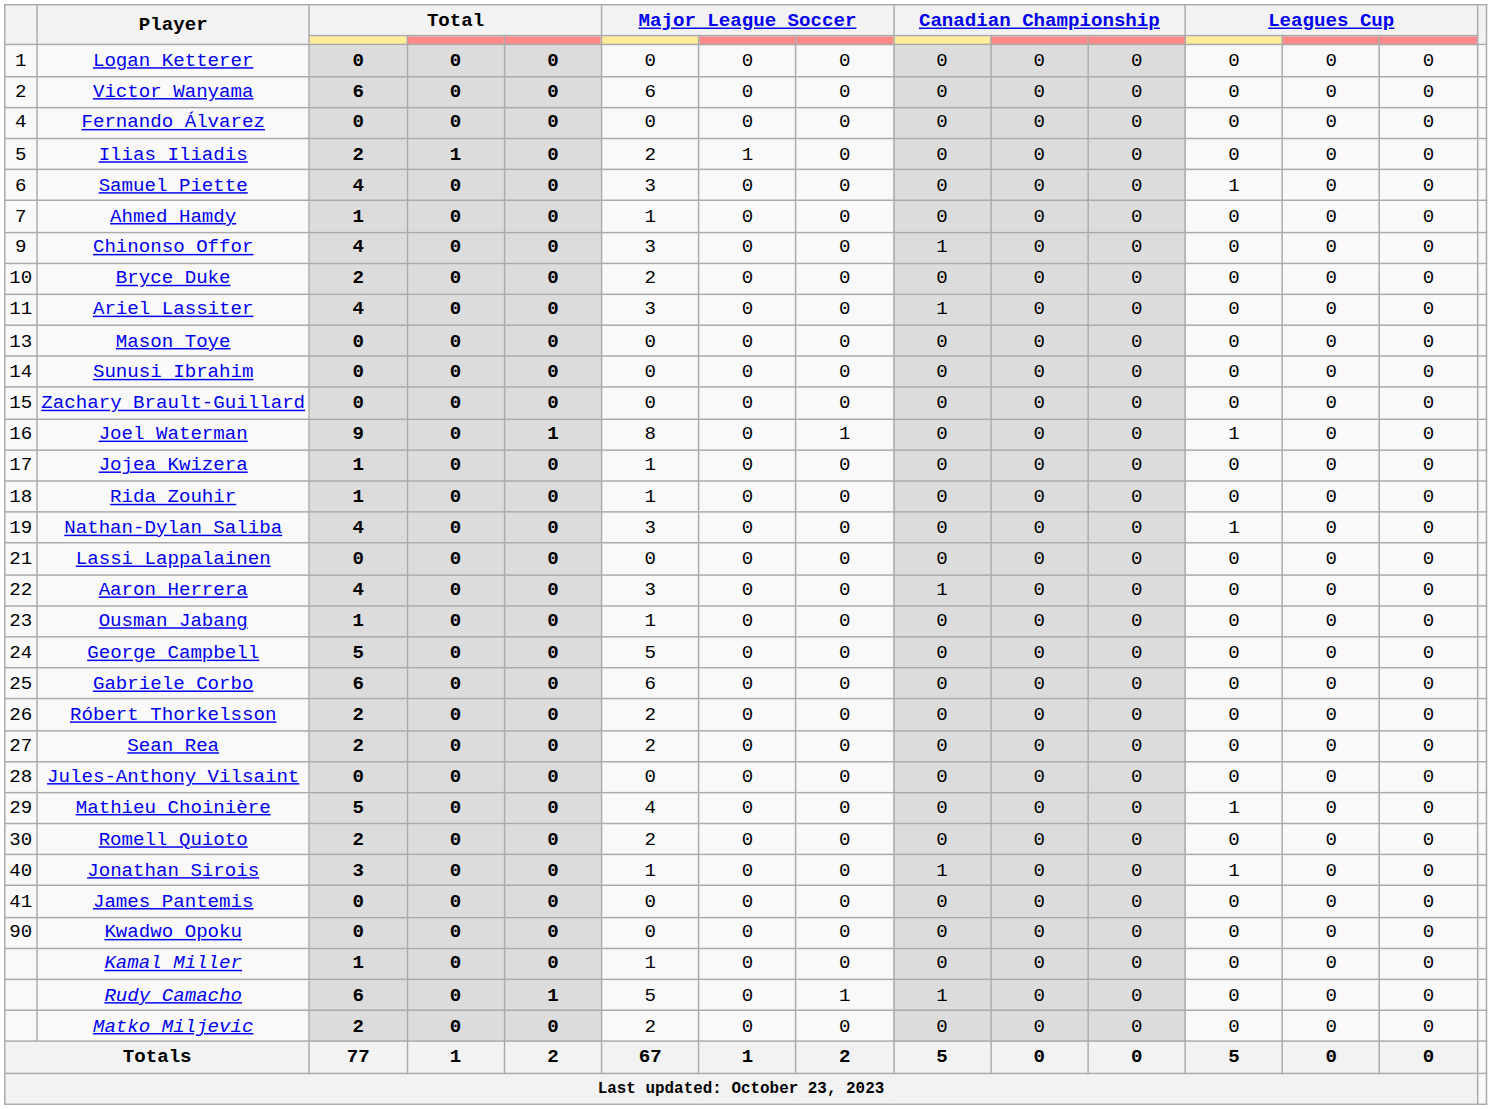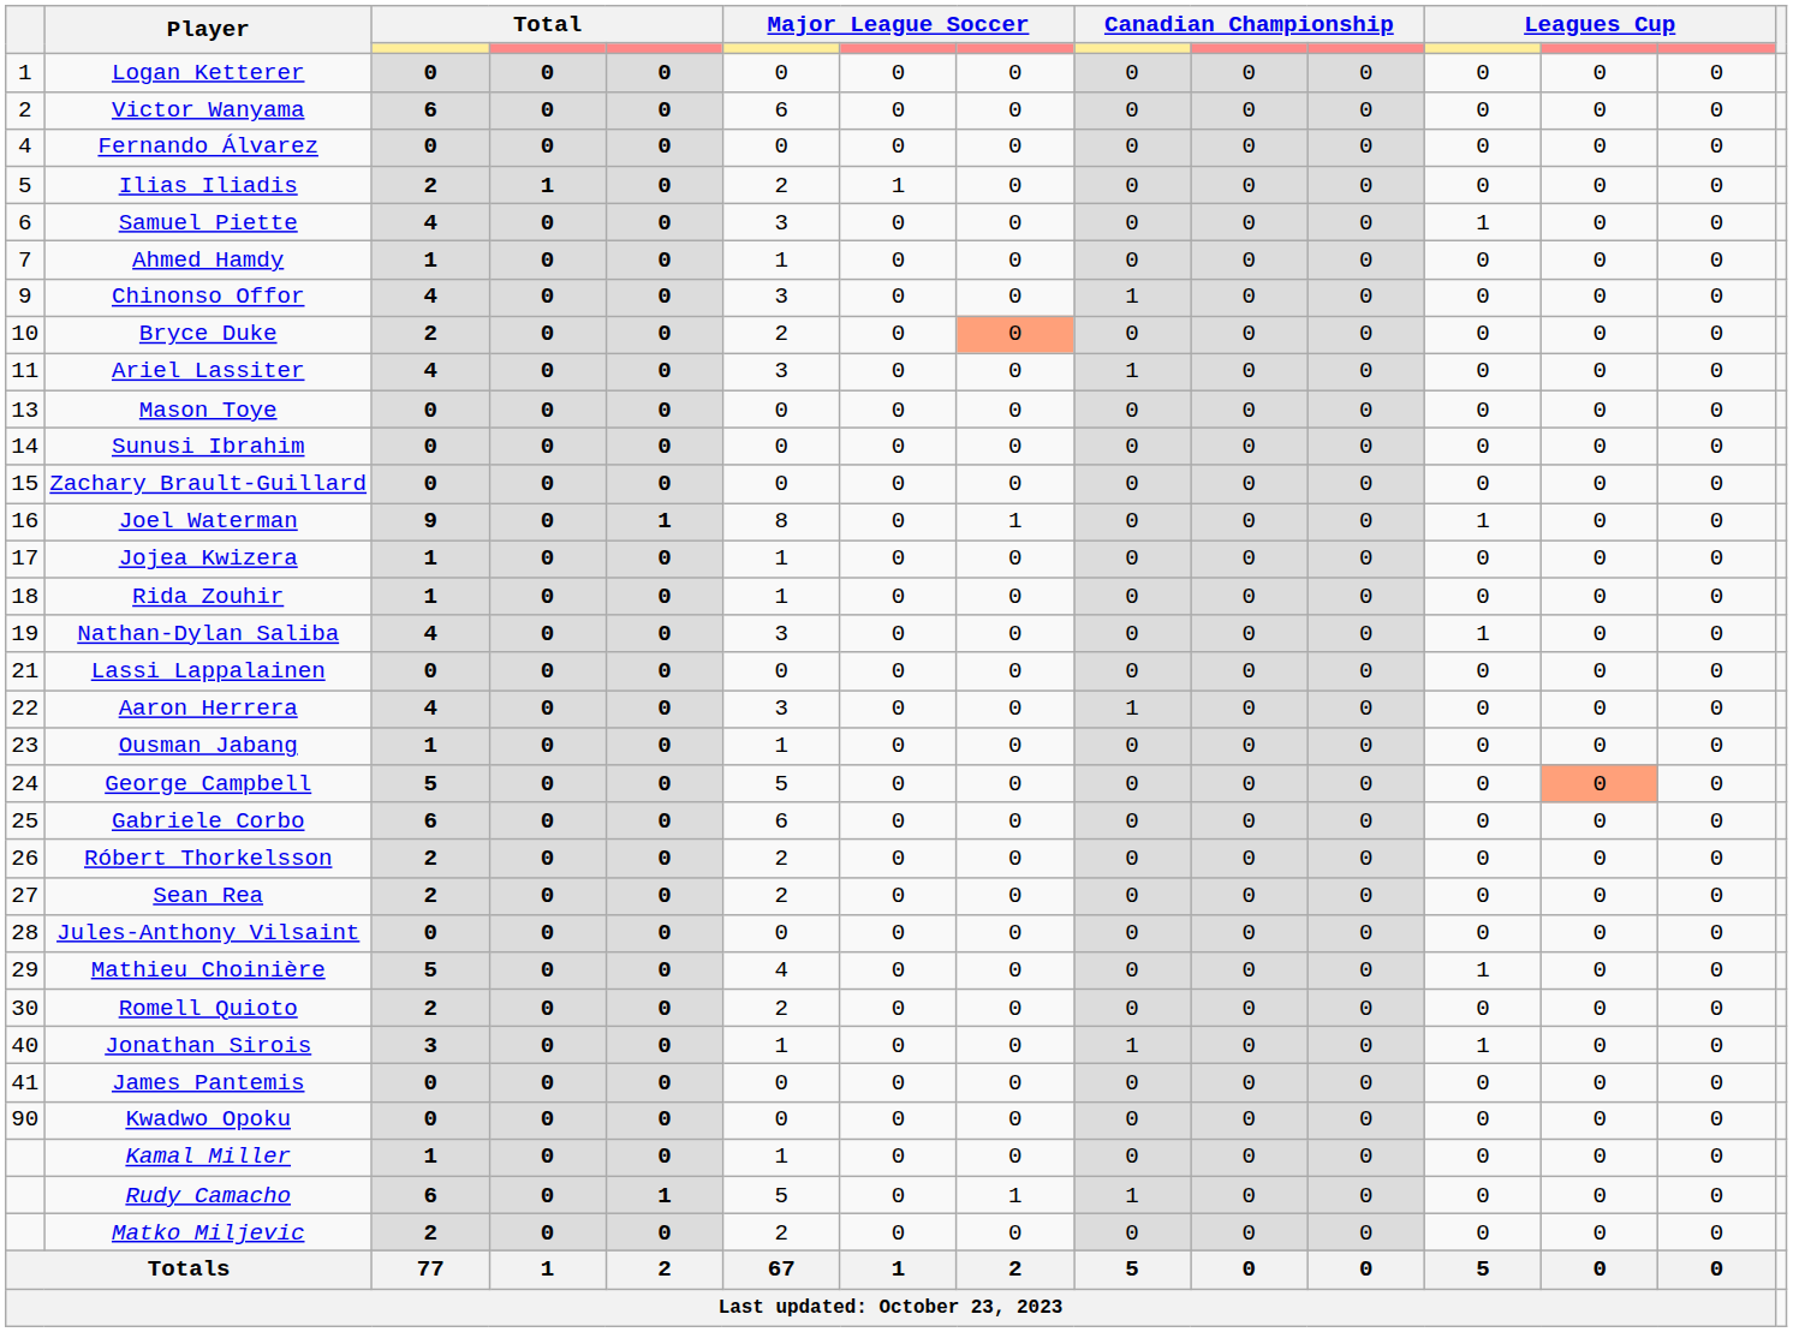Bryce Duke | column 8: no background -> lightsalmon background
George Campbell | column 13: no background -> lightsalmon background
